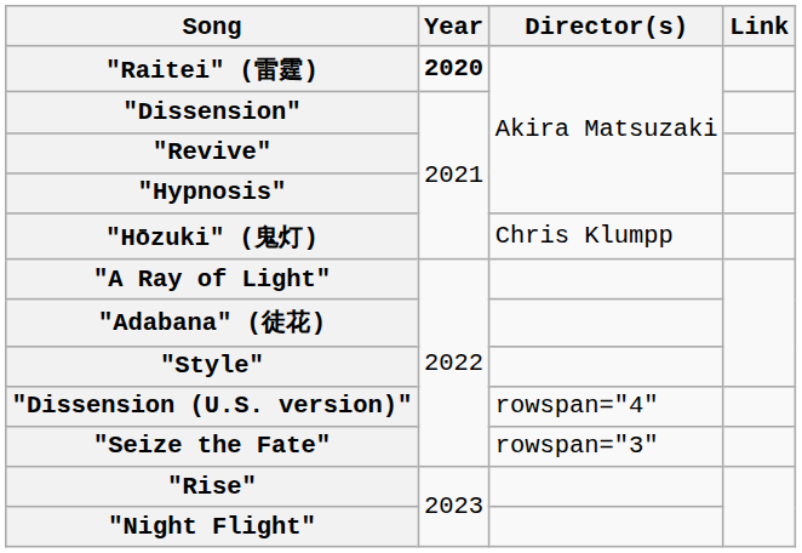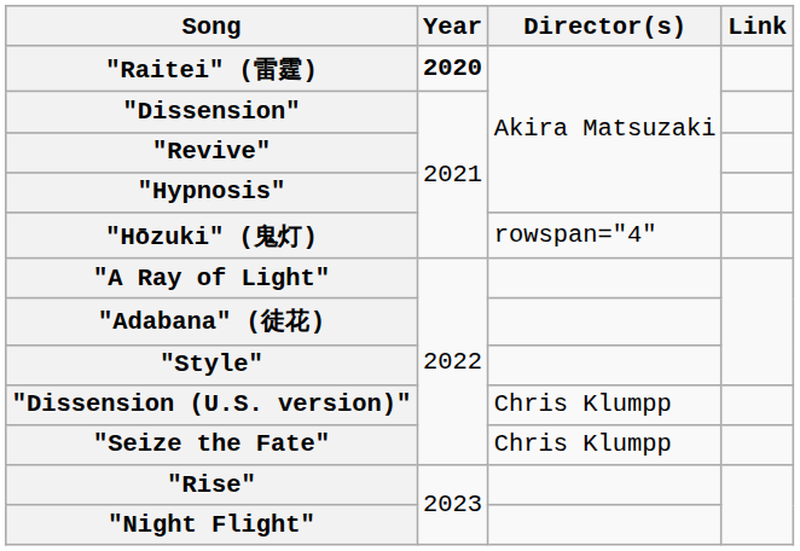"Hōzuki" (鬼灯) | Director(s): Chris Klumpp -> rowspan="4"
"Dissension (U.S. version)" | Director(s): rowspan="4" -> Chris Klumpp
"Seize the Fate" | Director(s): rowspan="3" -> Chris Klumpp
